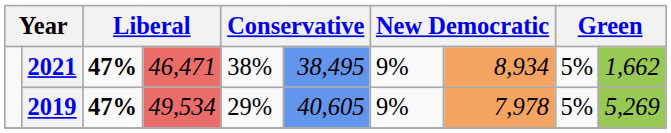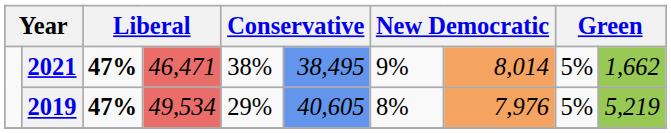2021 | column 8: 8,934 -> 8,014
2019 | column 7: 9% -> 8%
2019 | column 8: 7,978 -> 7,976
2019 | column 10: 5,269 -> 5,219
